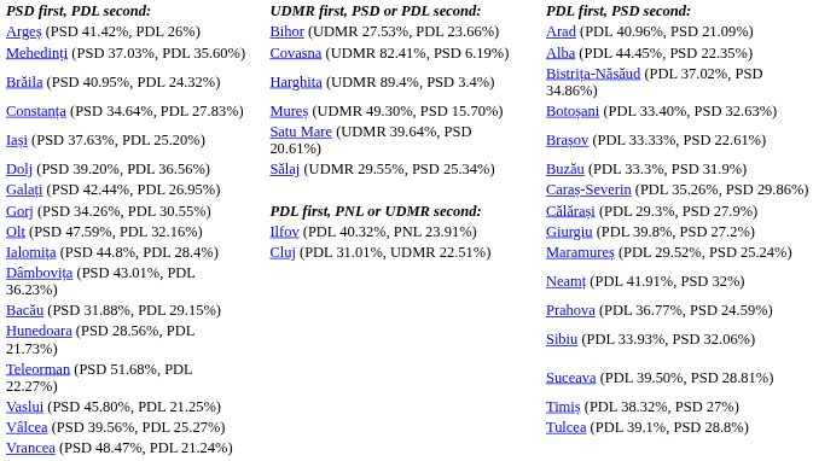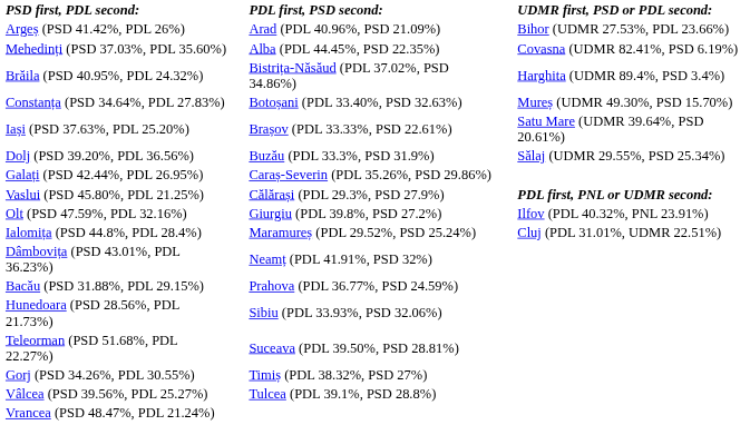columns swapped: UDMR first, PSD or PDL second: <-> PDL first, PSD second:
row 9 | PSD first, PDL second:: Gorj (PSD 34.26%, PDL 30.55%) -> Vaslui (PSD 45.80%, PDL 21.25%)
row 16 | PSD first, PDL second:: Vaslui (PSD 45.80%, PDL 21.25%) -> Gorj (PSD 34.26%, PDL 30.55%)
